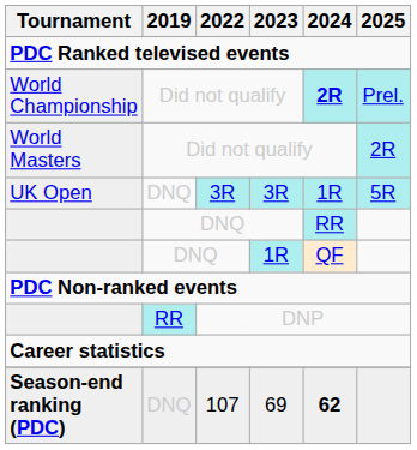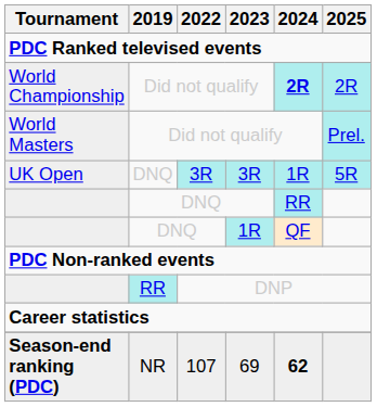World Championship / Did not qualify | 2025: Prel. -> 2R
World Masters / Did not qualify | 2025: 2R -> Prel.
69 | 2019: DNQ -> NR
